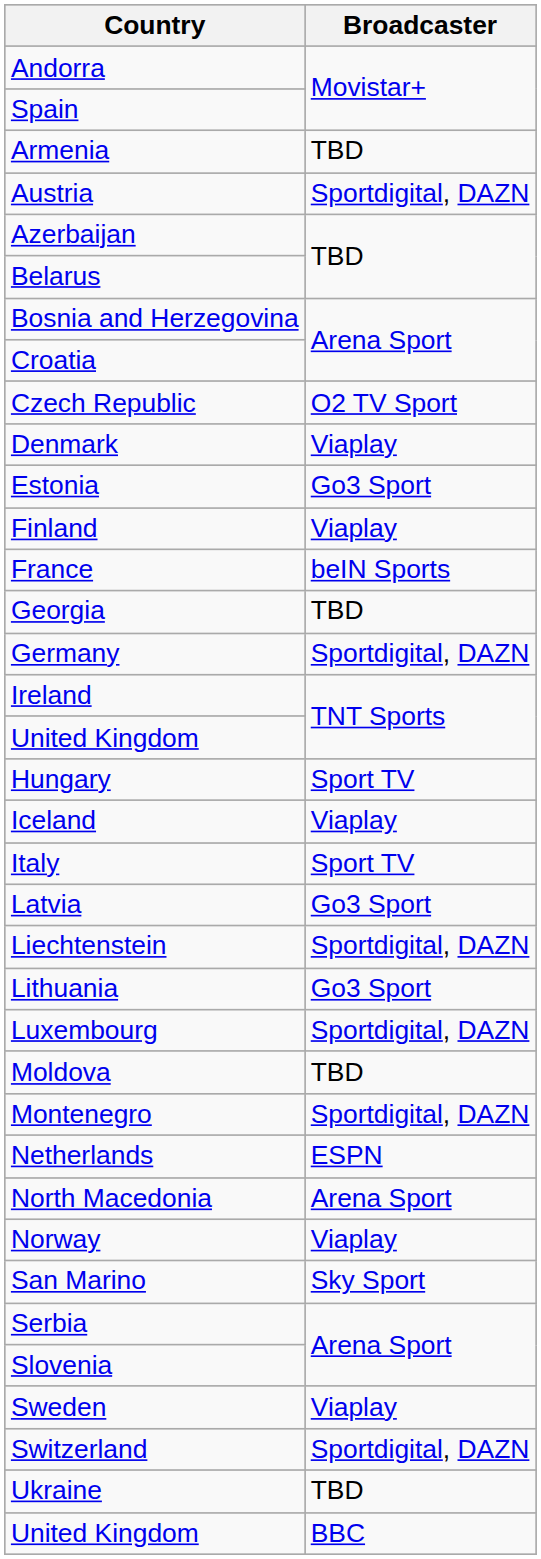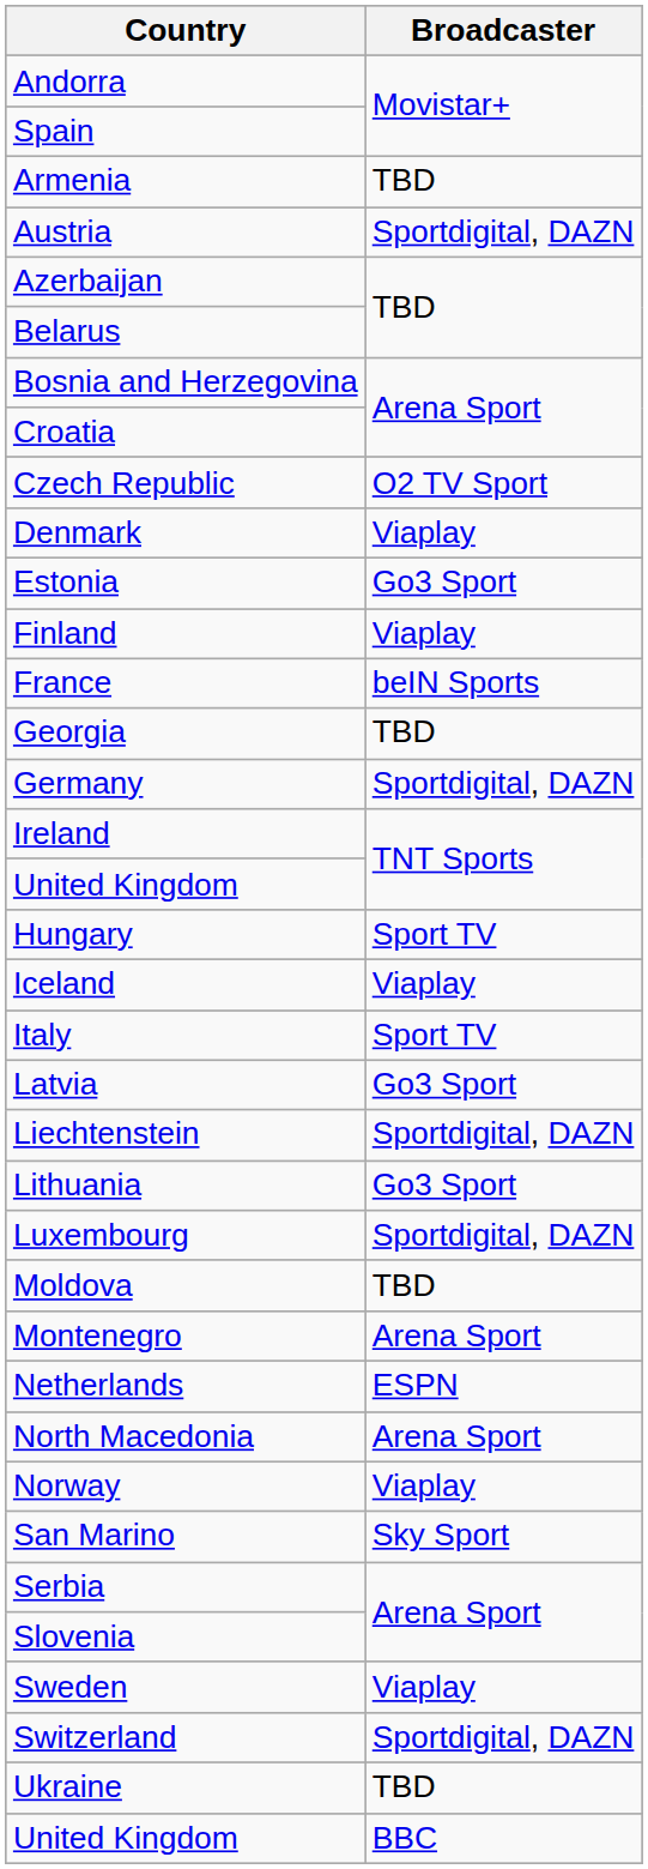row 27 | Broadcaster: Sportdigital, DAZN -> Arena Sport
